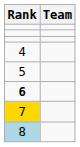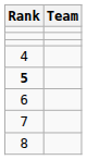row 6 | Rank: normal -> bold
row 7 | Rank: bold -> normal
row 8 | Rank: gold background -> no background
row 9 | Rank: lightblue background -> no background
